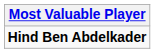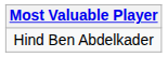row 2 | column 1: bold -> normal
